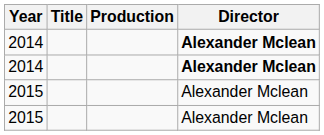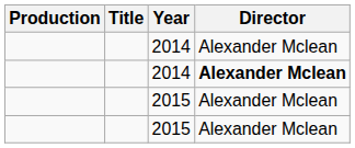columns swapped: Year <-> Production
row 2 | Director: bold -> normal
